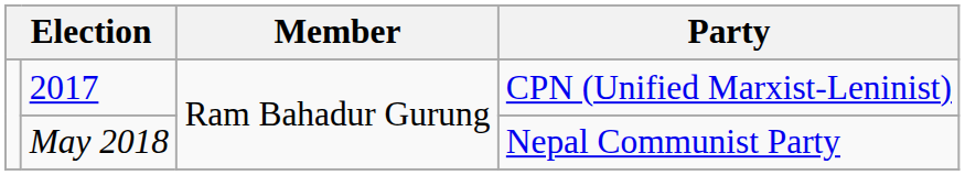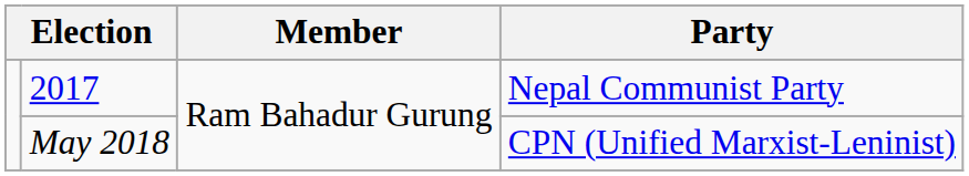2017 | Party: CPN (Unified Marxist-Leninist) -> Nepal Communist Party
May 2018 | Party: Nepal Communist Party -> CPN (Unified Marxist-Leninist)
